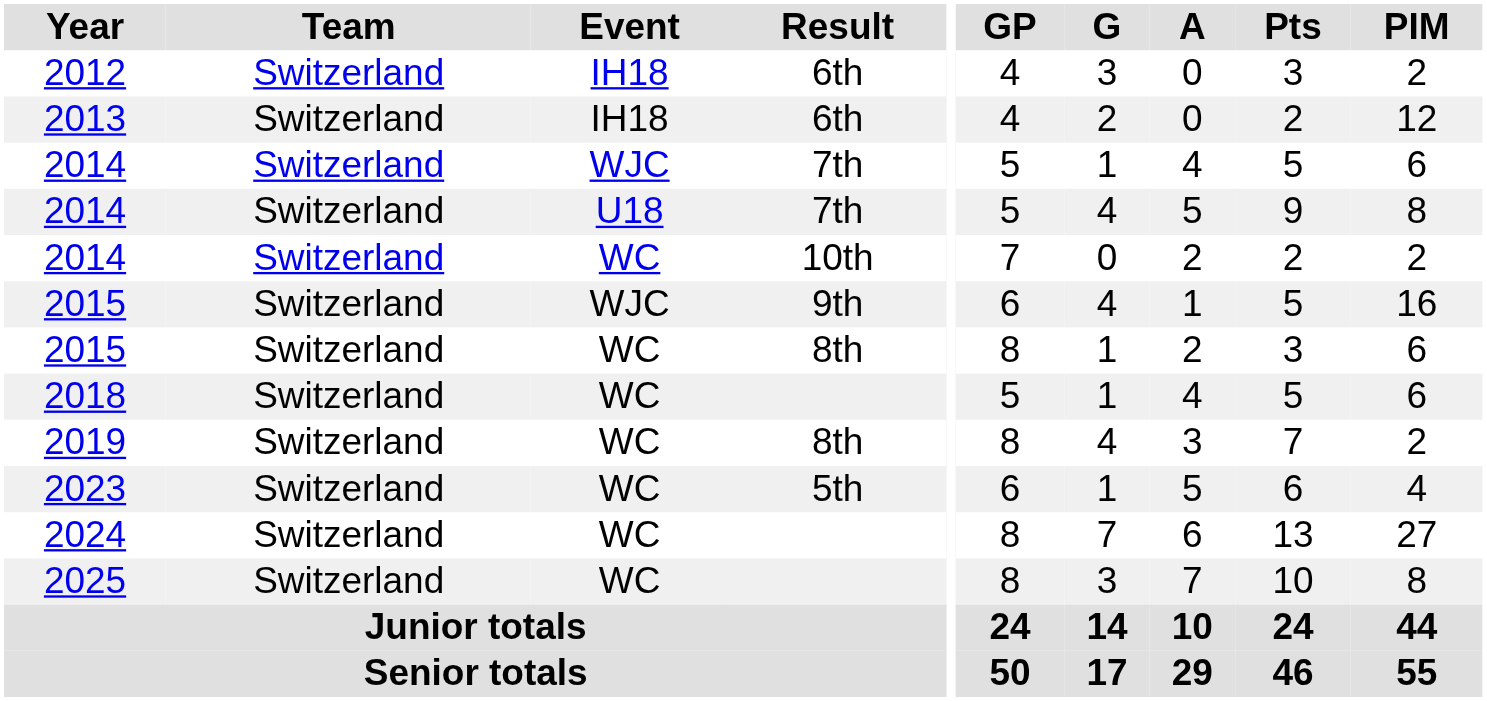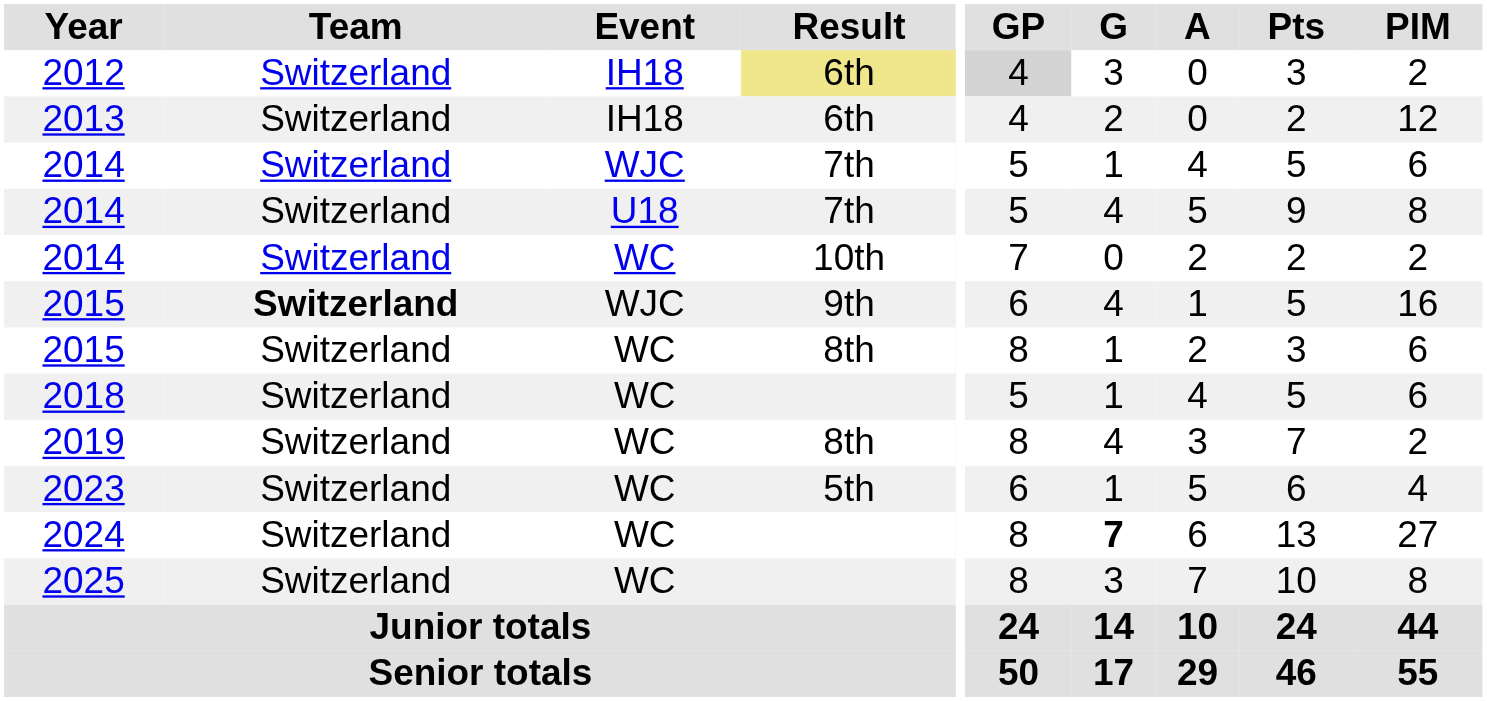2012 | Result: no background -> khaki background
2012 | GP: no background -> lightgrey background
2015 / WJC | Team: normal -> bold
2024 | G: normal -> bold
